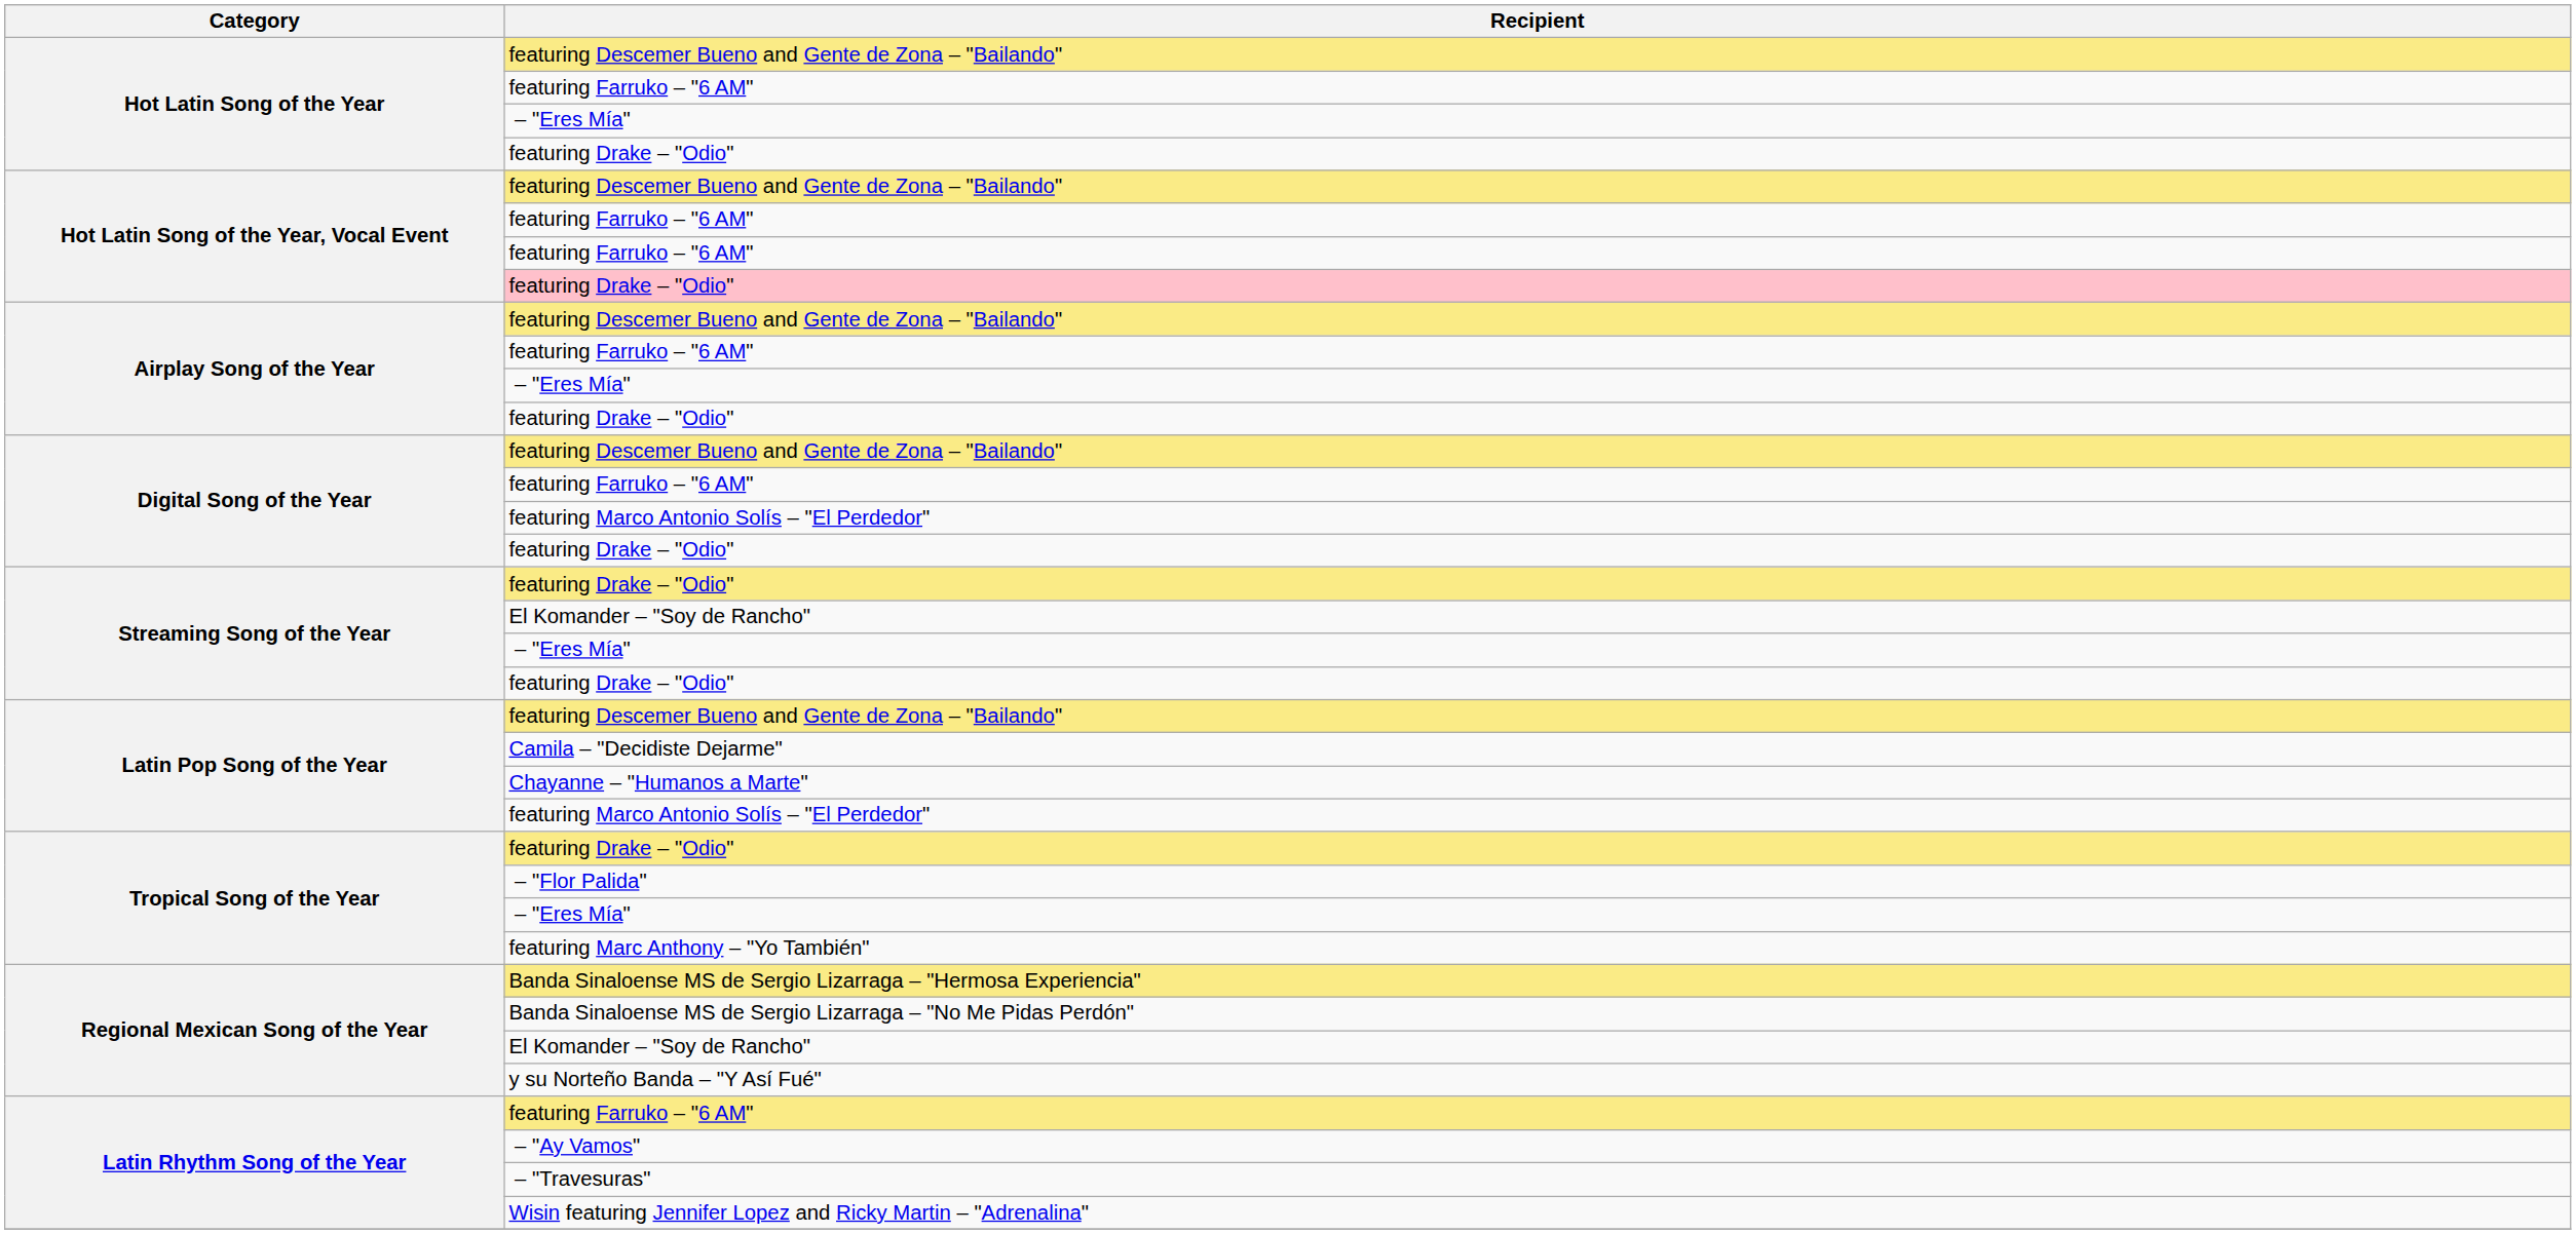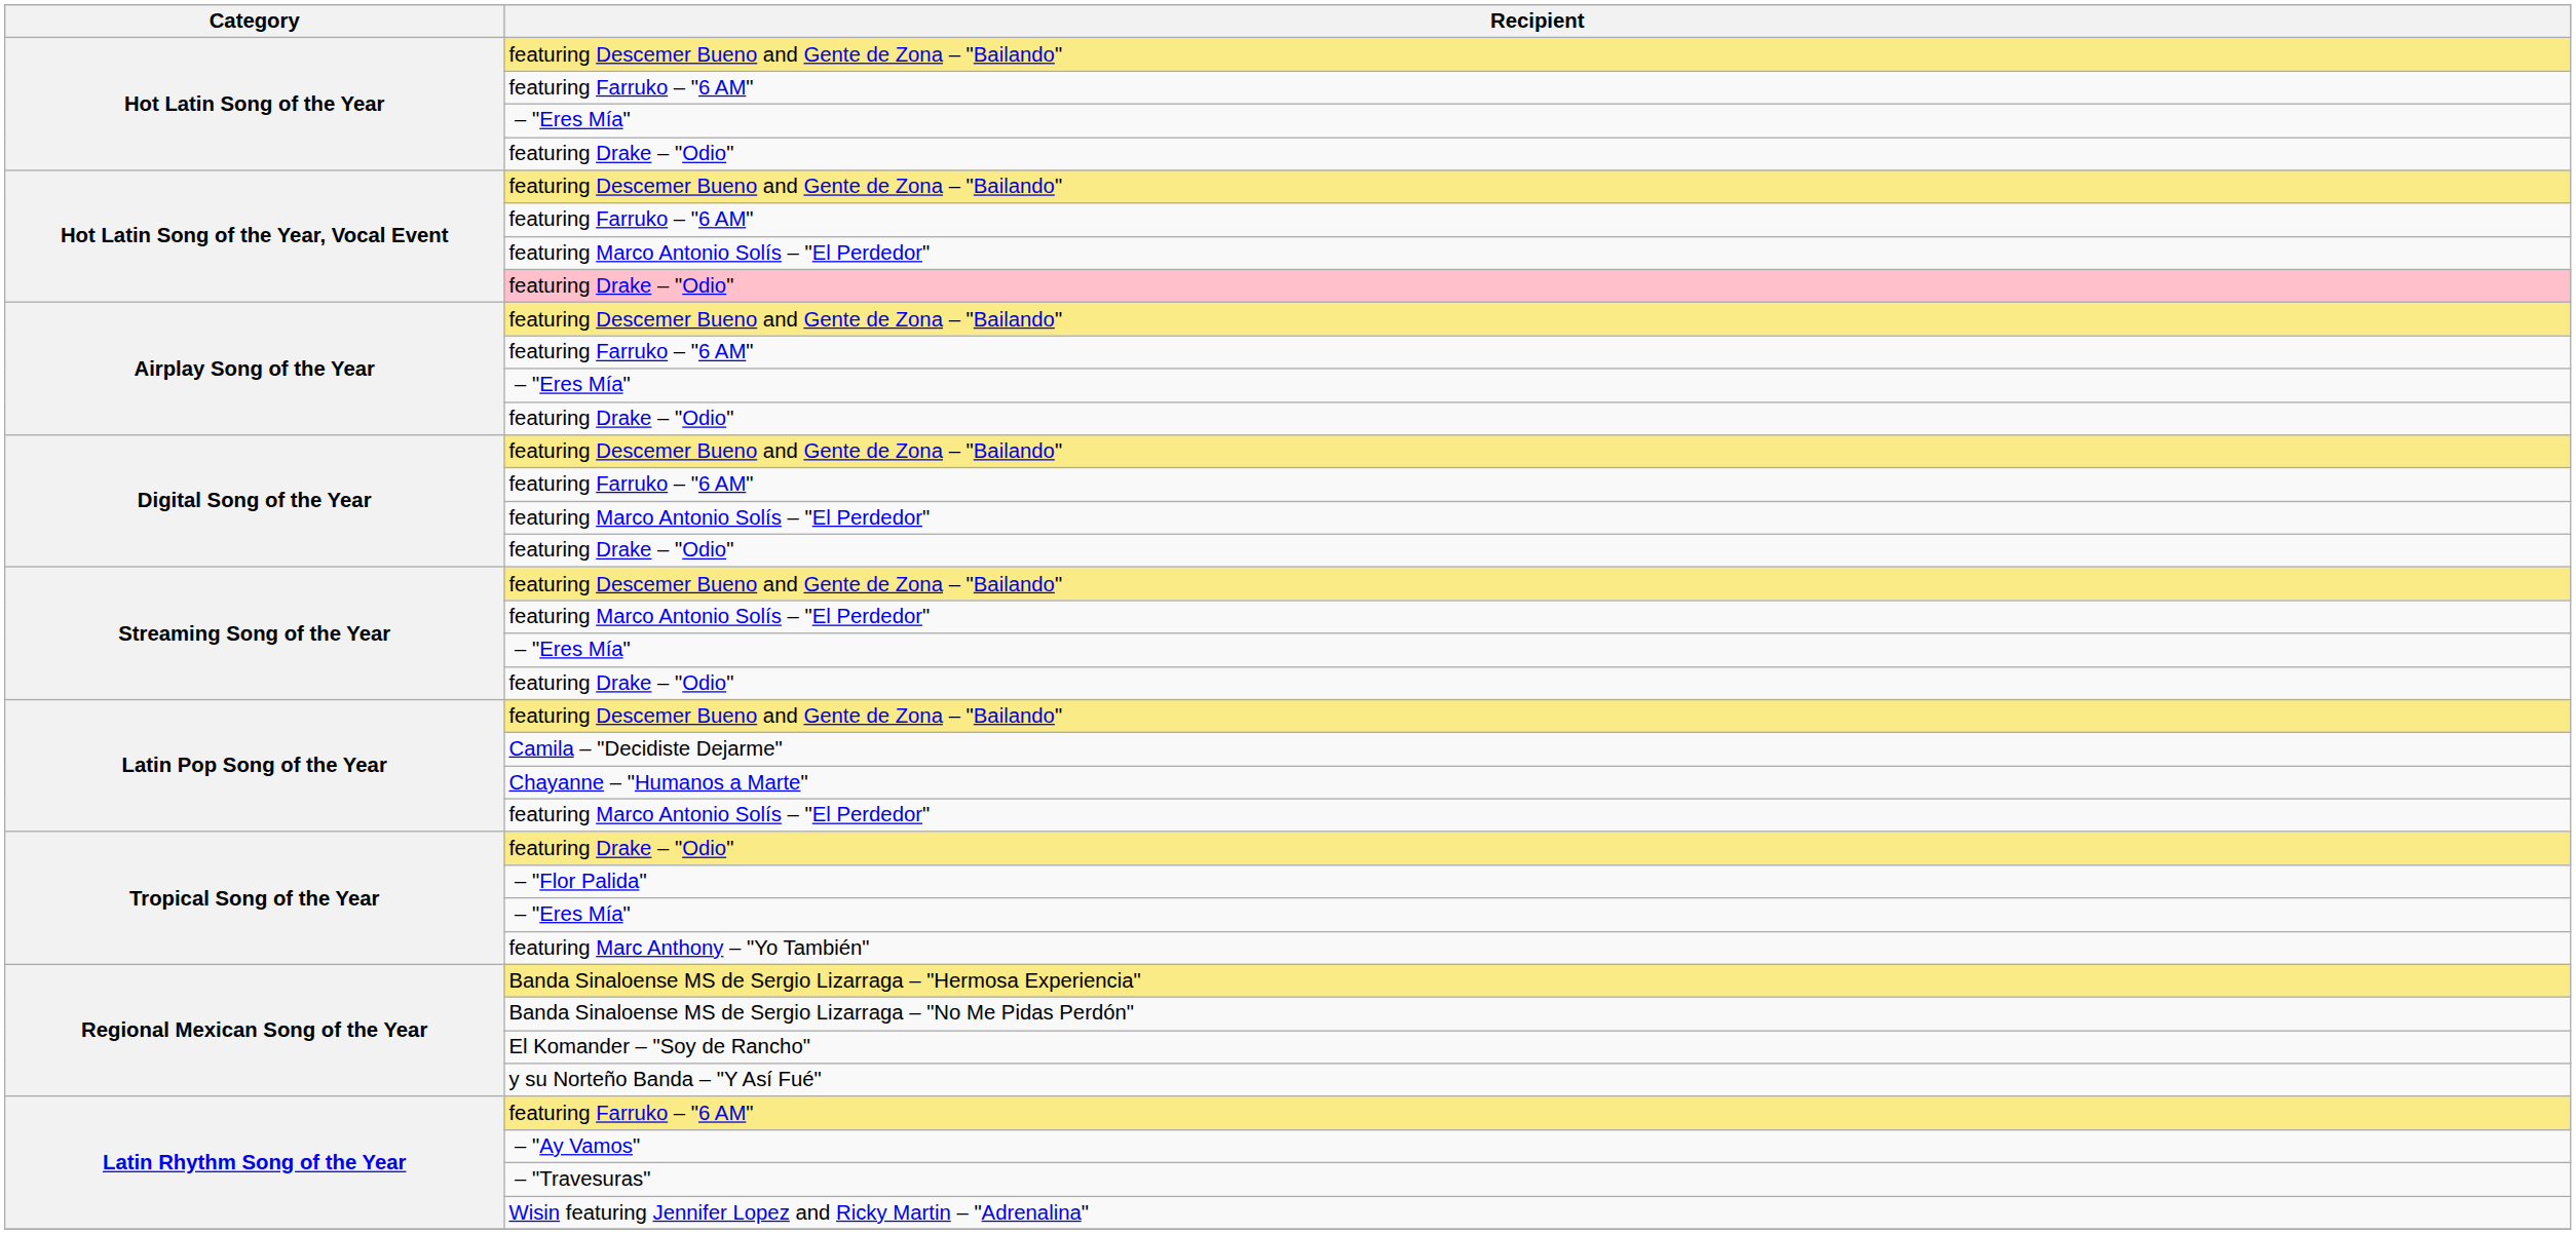row 8 | Recipient: featuring Farruko – "6 AM" -> featuring Marco Antonio Solís – "El Perdedor"
row 18 | Recipient: featuring Drake – "Odio" -> featuring Descemer Bueno and Gente de Zona – "Bailando"
row 19 | Recipient: El Komander – "Soy de Rancho" -> featuring Marco Antonio Solís – "El Perdedor"
